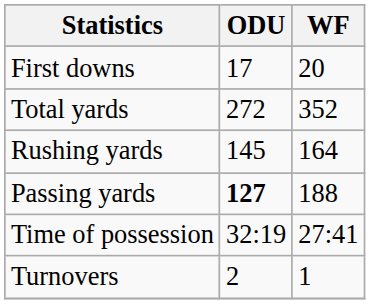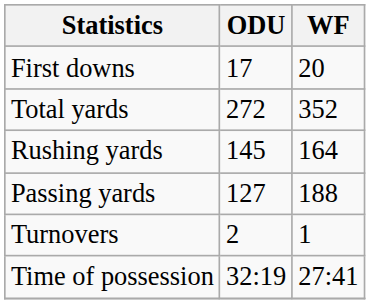Passing yards | ODU: bold -> normal
rows swapped: Turnovers <-> Time of possession
